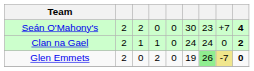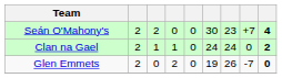Glen Emmets | column 7: lightgreen background -> no background
Glen Emmets | column 8: khaki background -> no background
